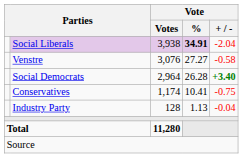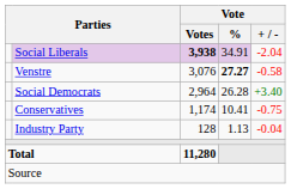Social Liberals | Vote / Votes: normal -> bold
Social Liberals | Vote / %: bold -> normal
Venstre | Vote / %: normal -> bold
Social Democrats | Vote / + / -: bold -> normal
